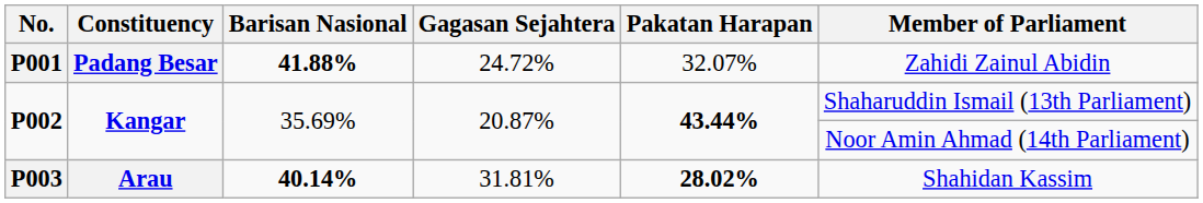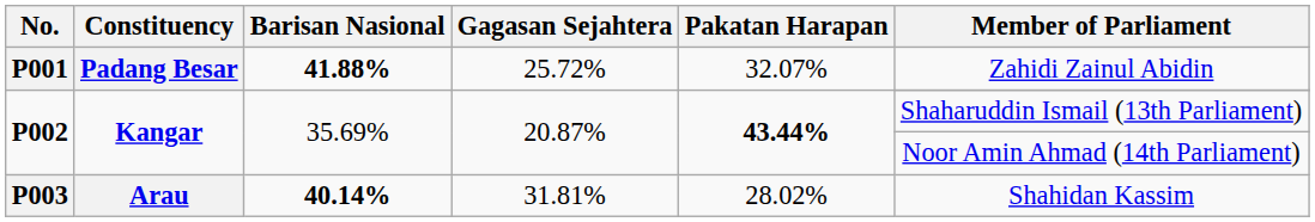P001 | Gagasan Sejahtera: 24.72% -> 25.72%
P003 | Pakatan Harapan: bold -> normal
